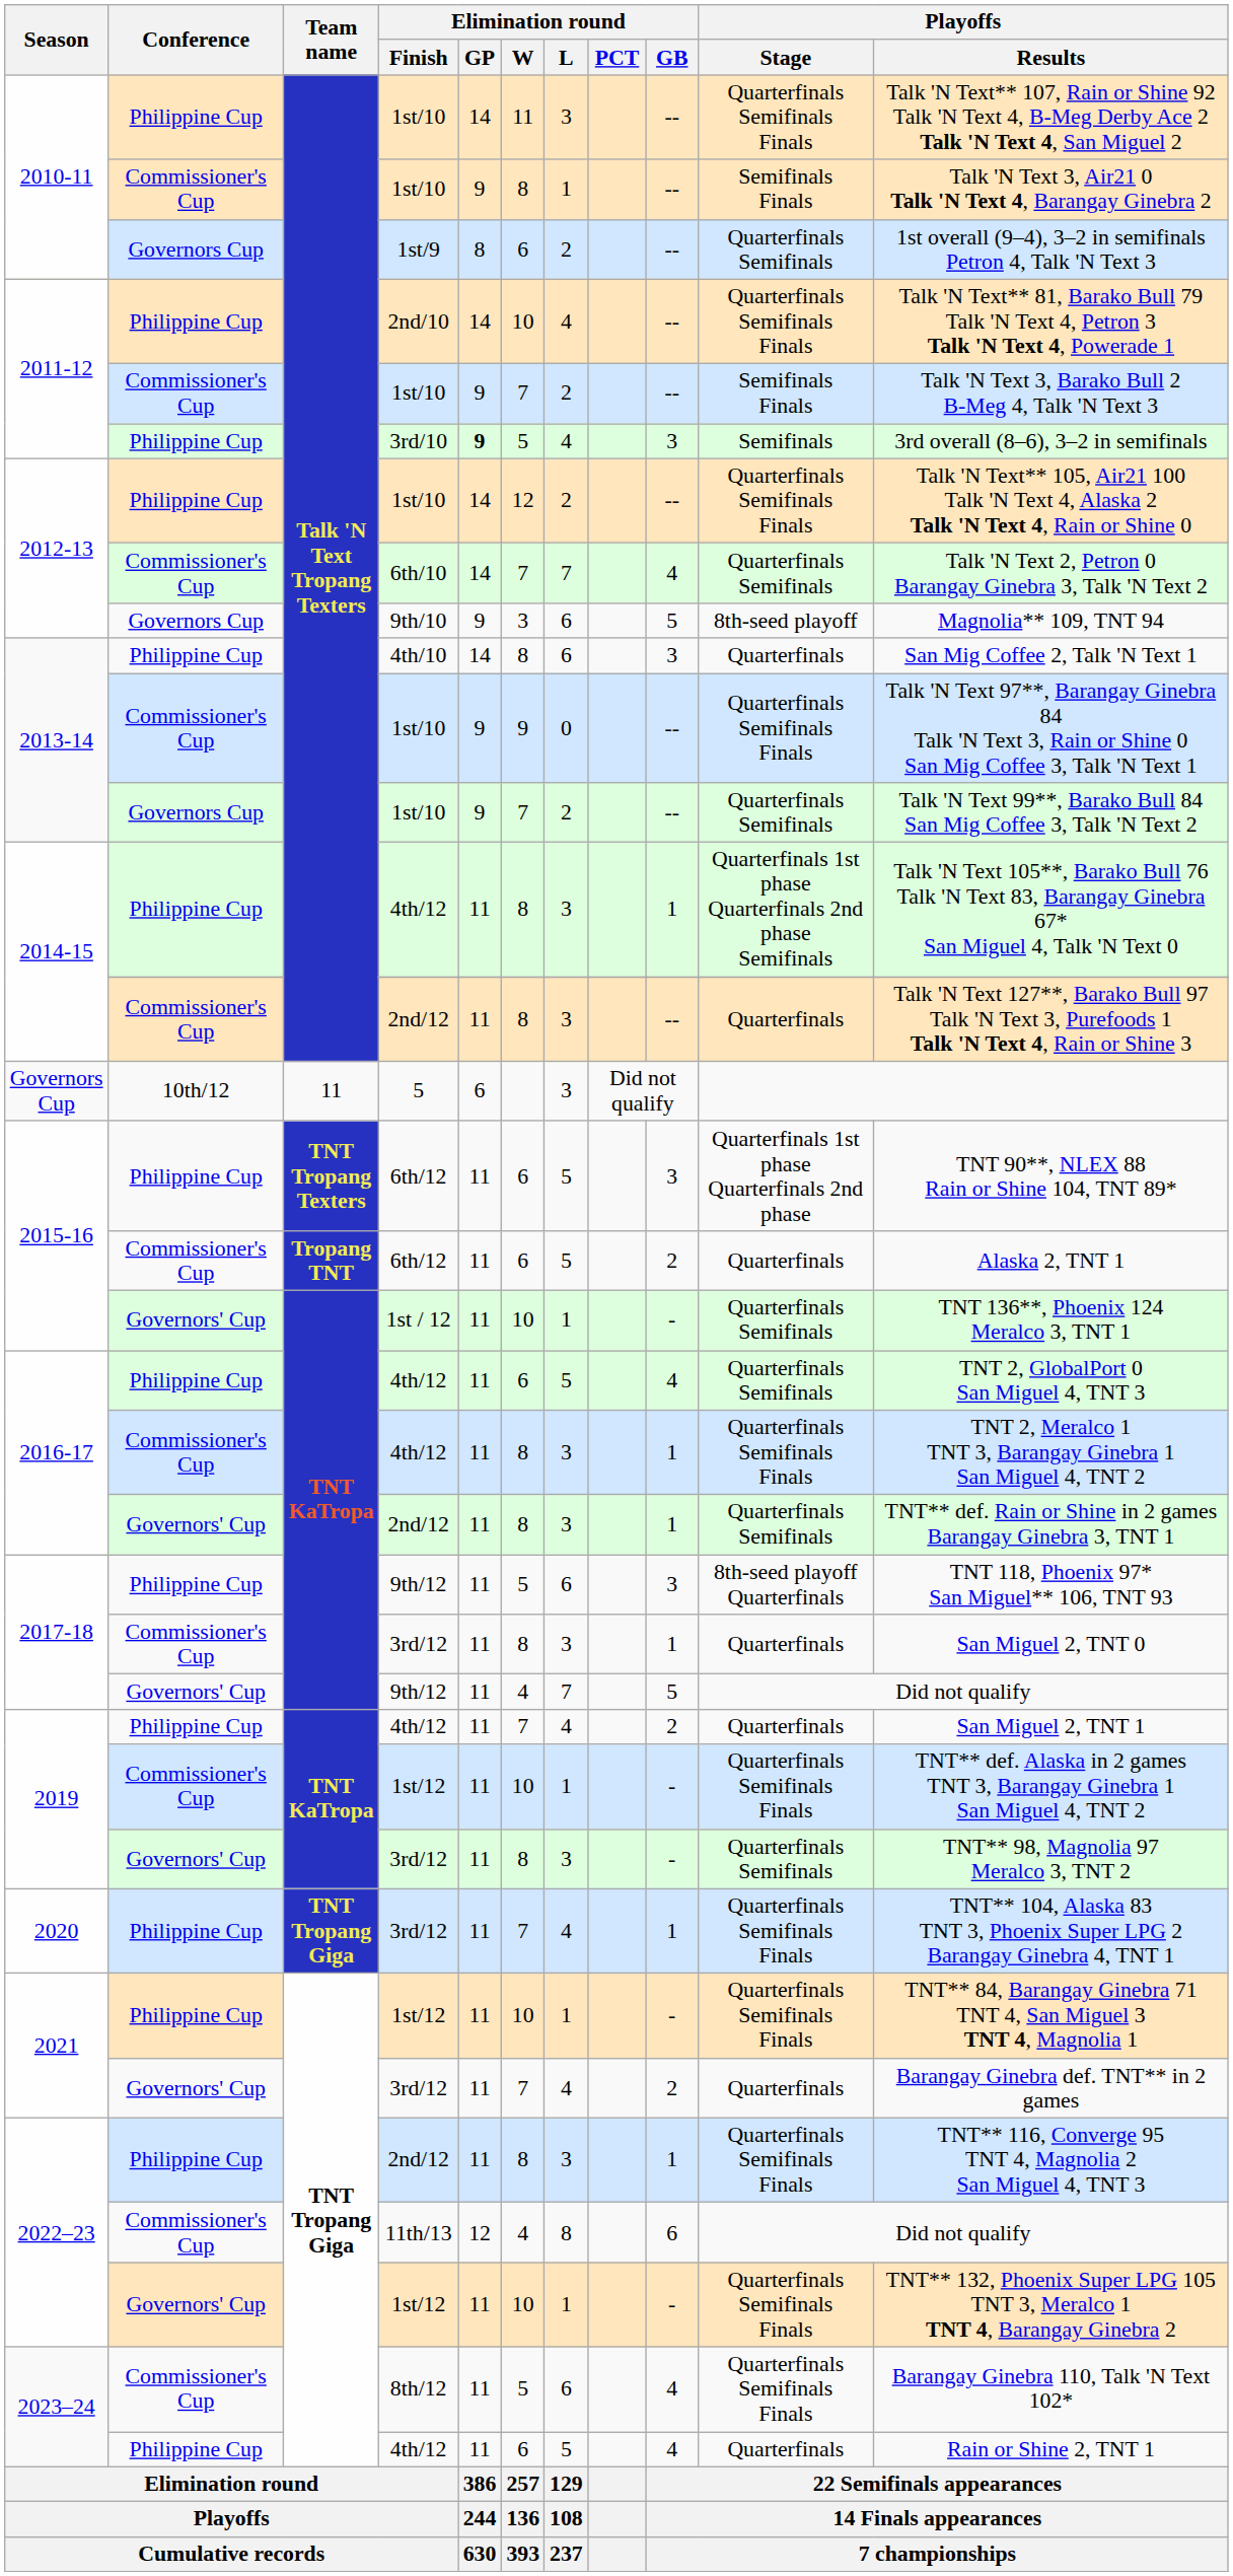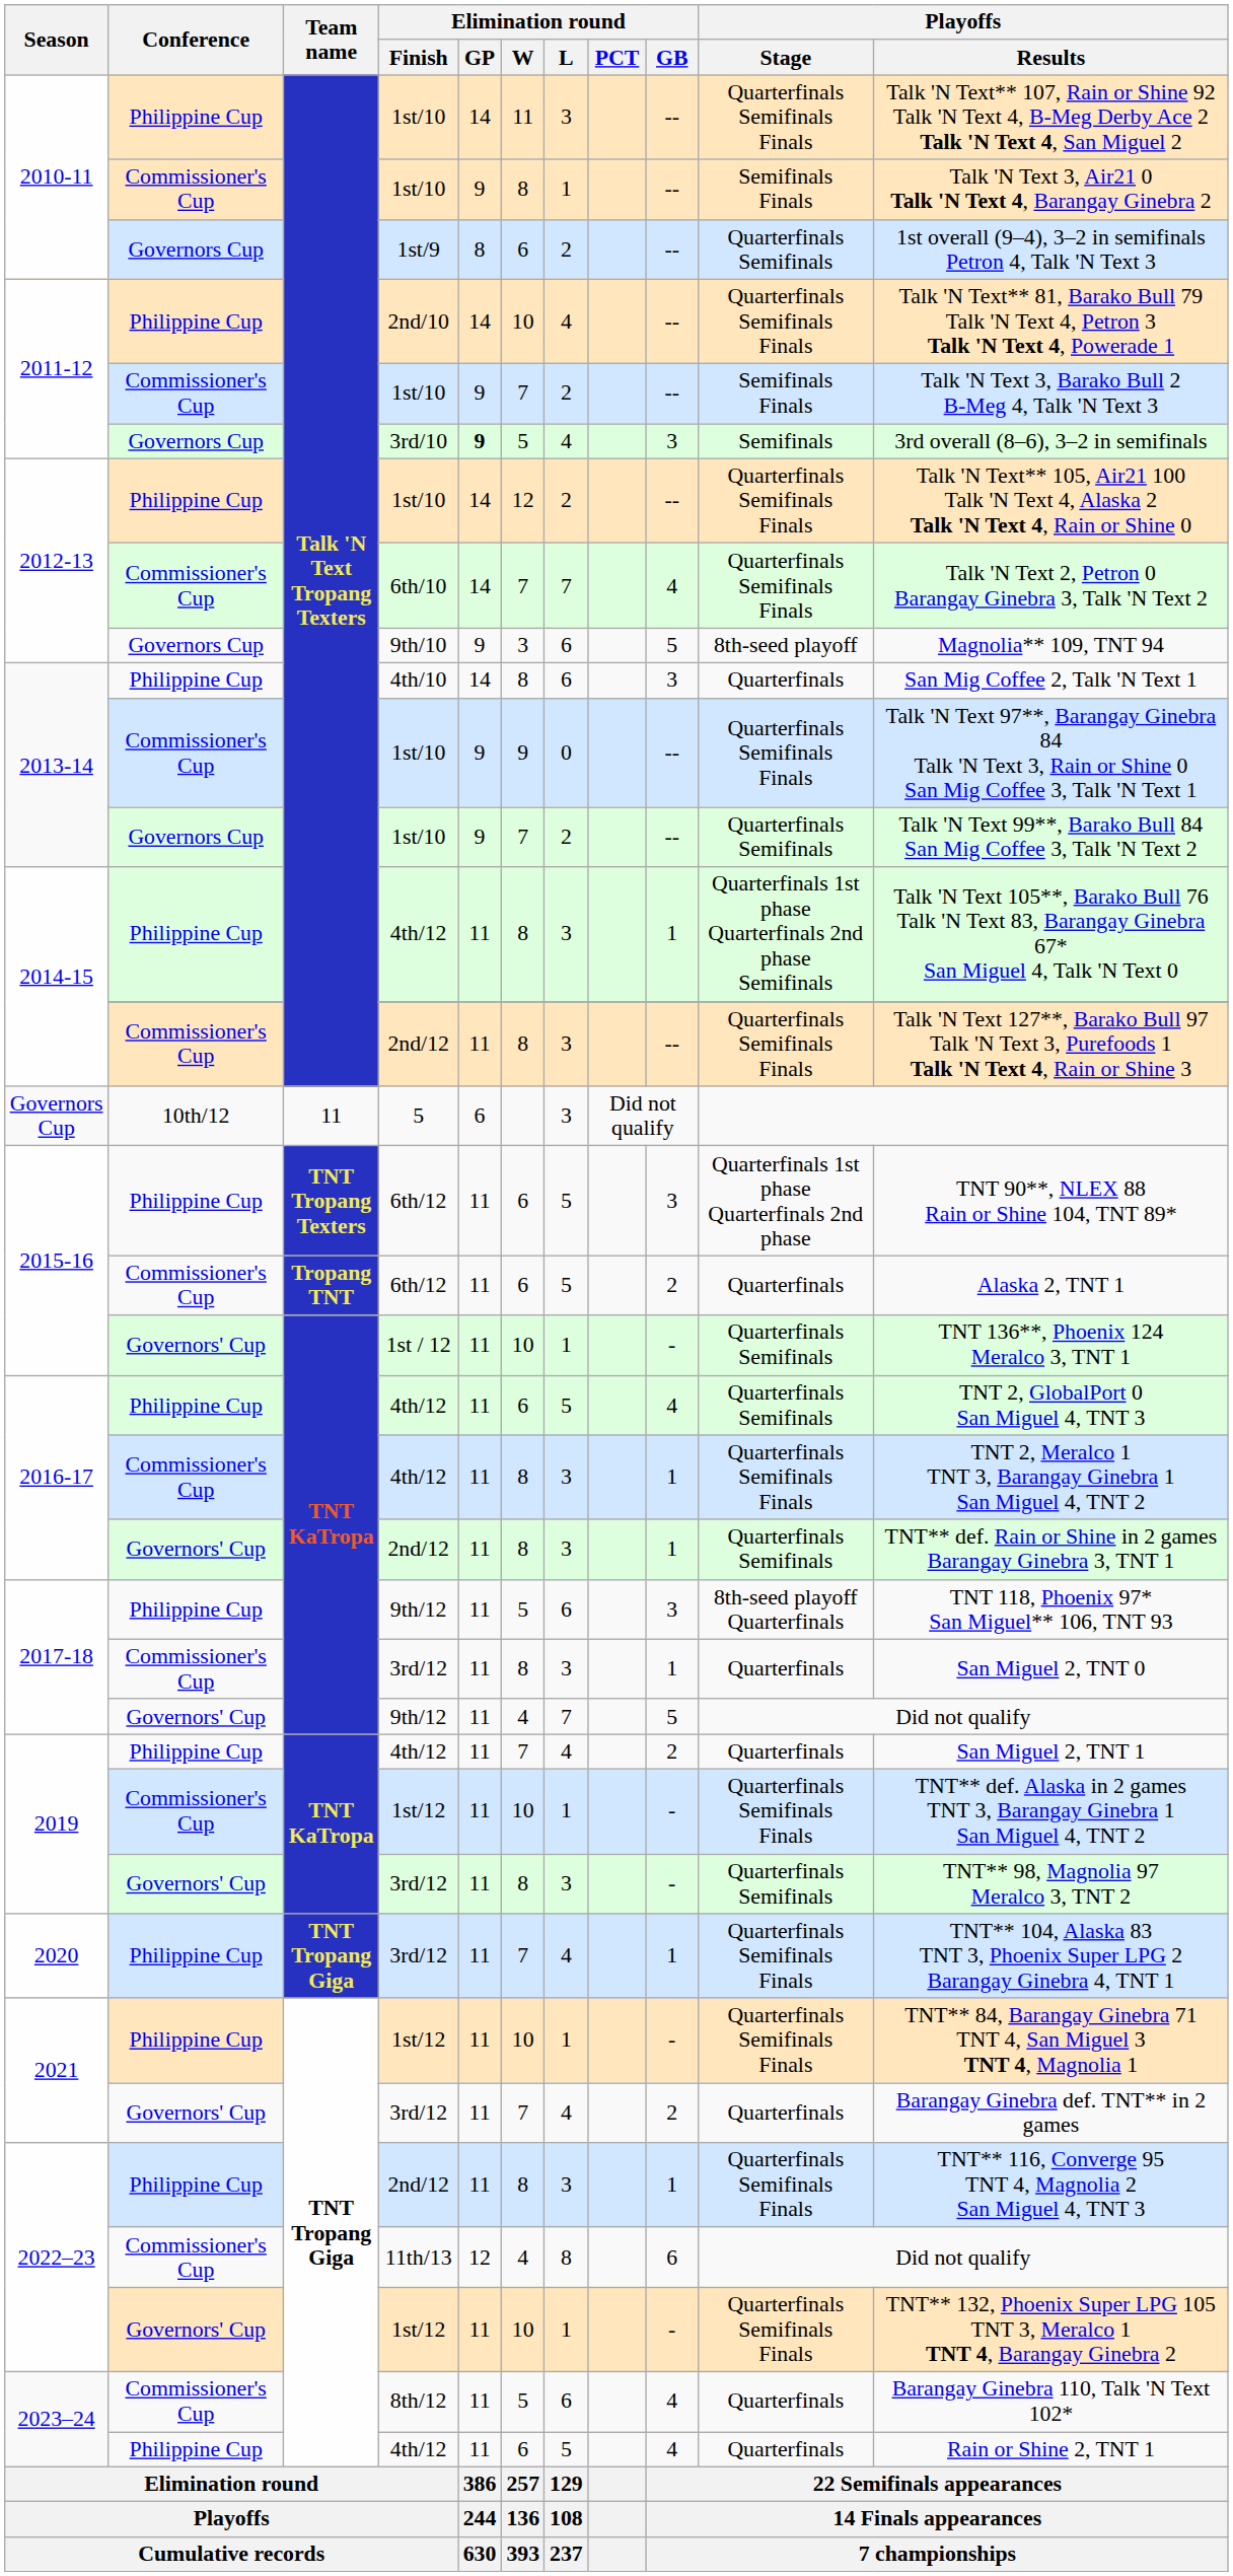3rd/10 | Conference: Philippine Cup -> Governors Cup
6th/10 | Playoffs / Stage: Quarterfinals Semifinals -> Quarterfinals Semifinals Finals
2014-15 / 2nd/12 | Playoffs / Stage: Quarterfinals -> Quarterfinals Semifinals Finals
8th/12 | Playoffs / Stage: Quarterfinals Semifinals Finals -> Quarterfinals
